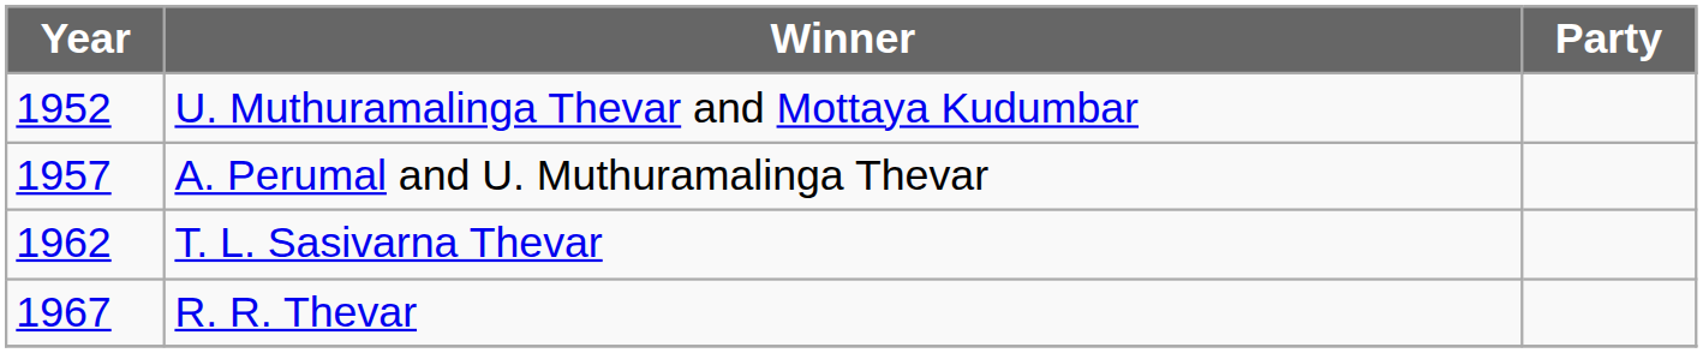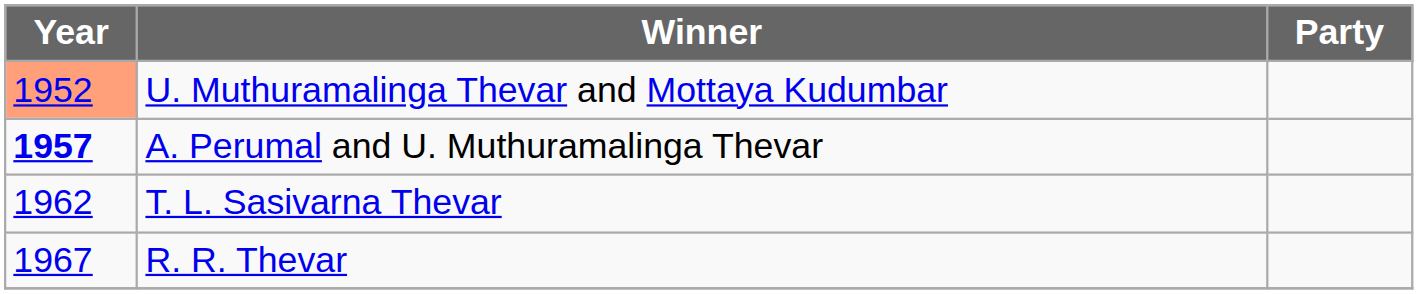U. Muthuramalinga Thevar and Mottaya Kudumbar | Year: no background -> lightsalmon background
A. Perumal and U. Muthuramalinga Thevar | Year: normal -> bold
